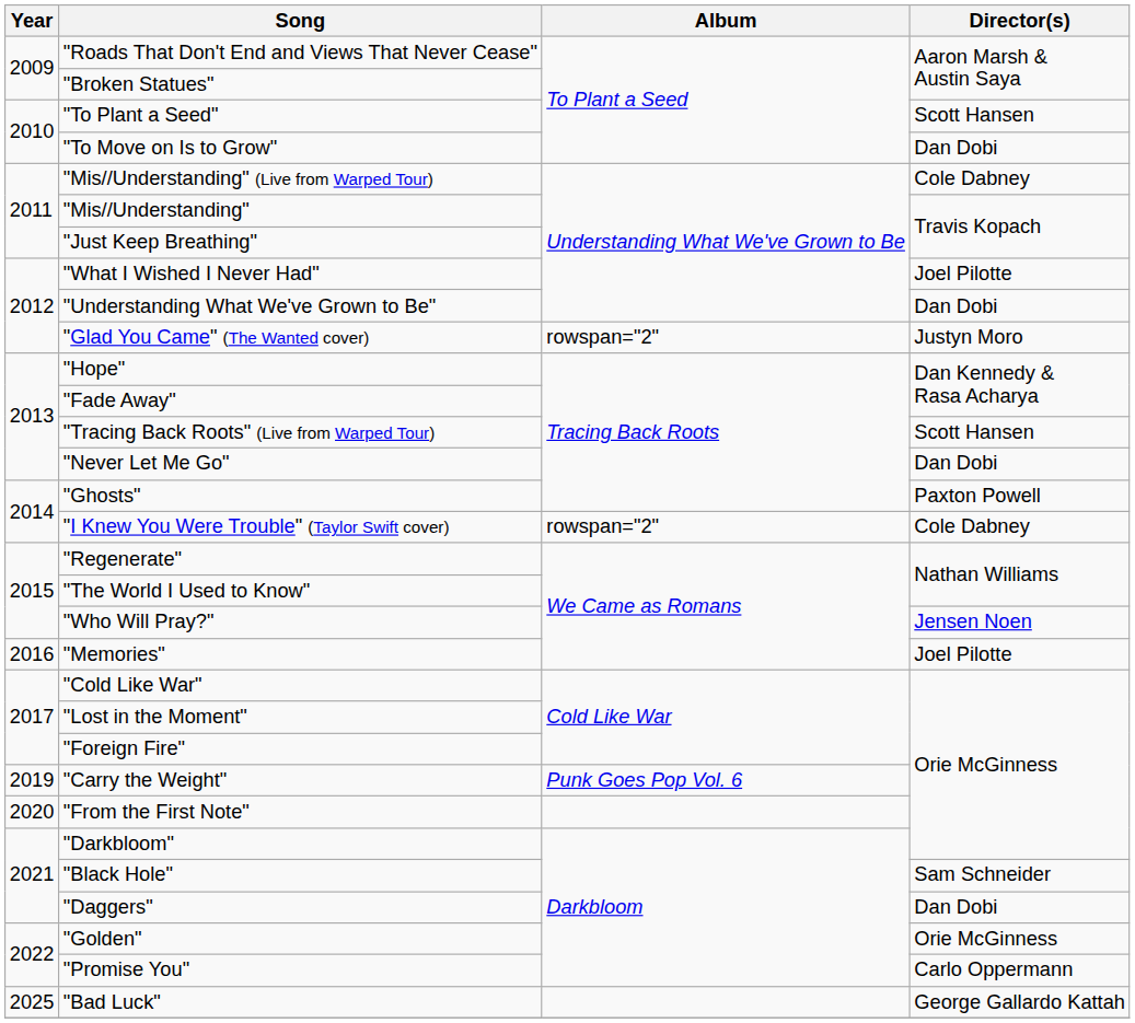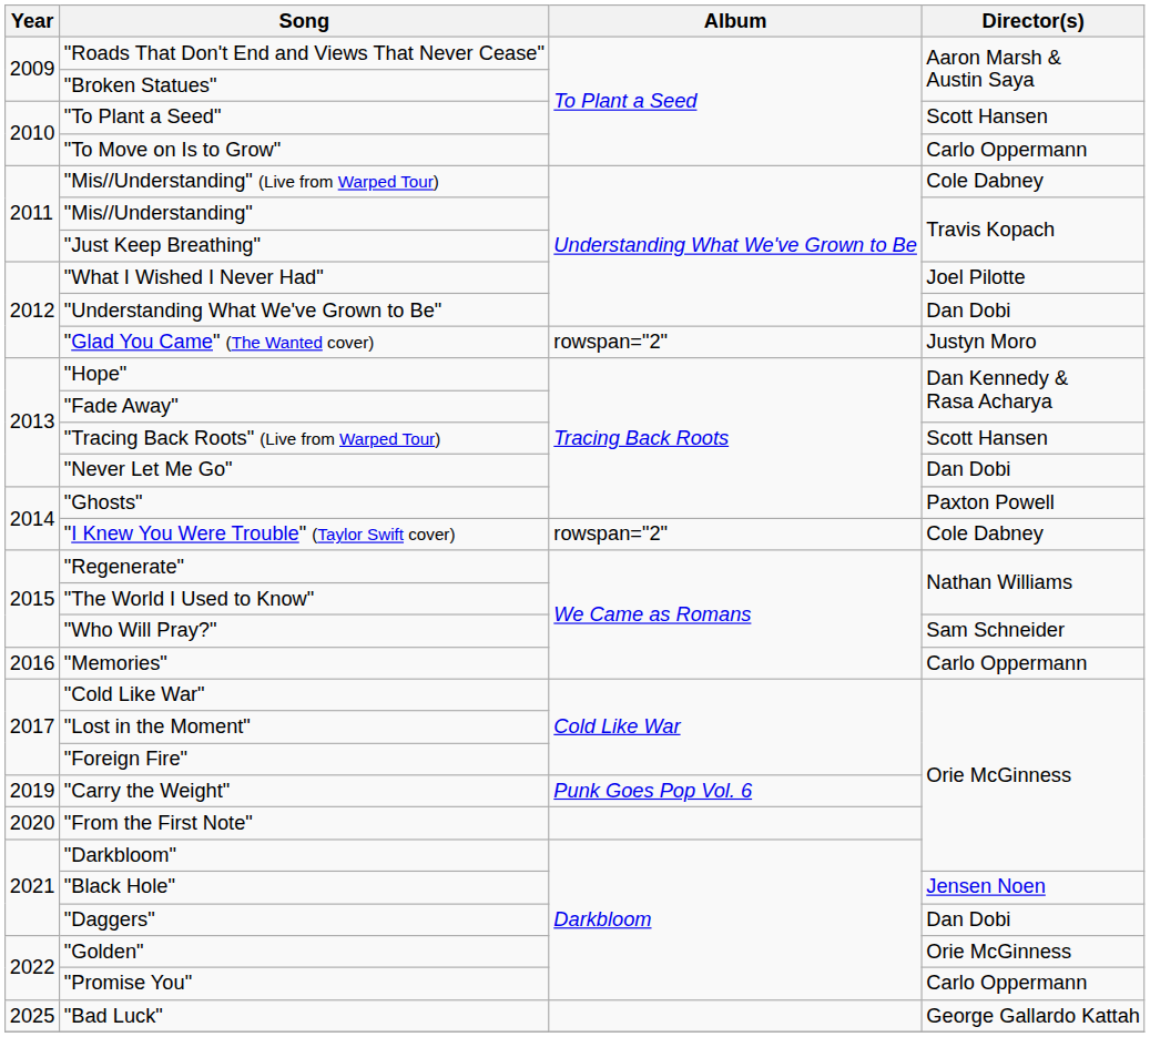"To Move on Is to Grow" | Director(s): Dan Dobi -> Carlo Oppermann
"Who Will Pray?" | Director(s): Jensen Noen -> Sam Schneider
"Memories" | Director(s): Joel Pilotte -> Carlo Oppermann
"Black Hole" | Director(s): Sam Schneider -> Jensen Noen
